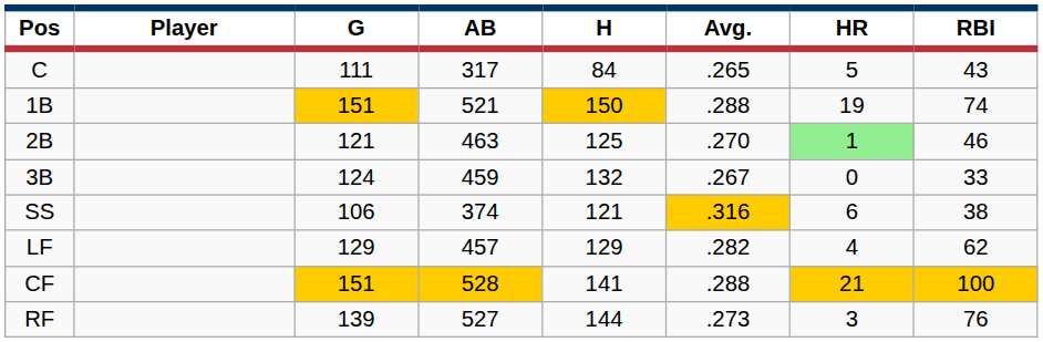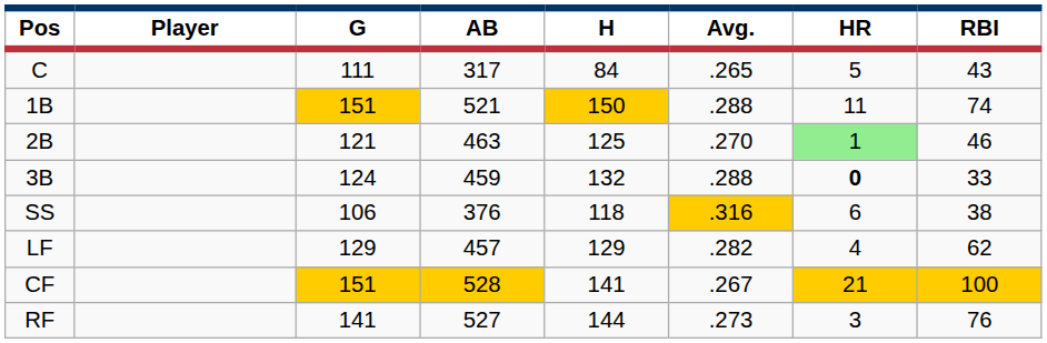1B | HR: 19 -> 11
3B | Avg.: .267 -> .288
3B | HR: normal -> bold
SS | AB: 374 -> 376
SS | H: 121 -> 118
CF | Avg.: .288 -> .267
RF | G: 139 -> 141
